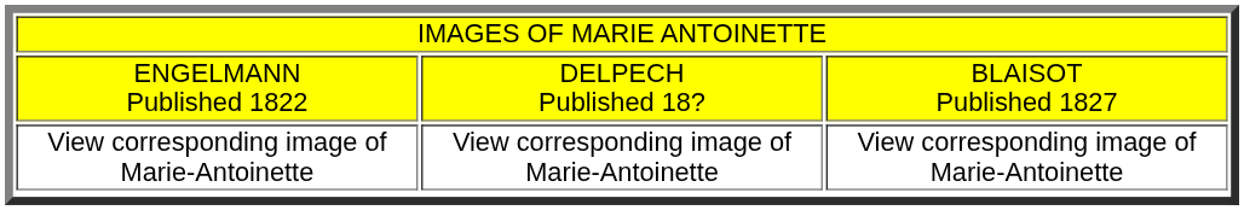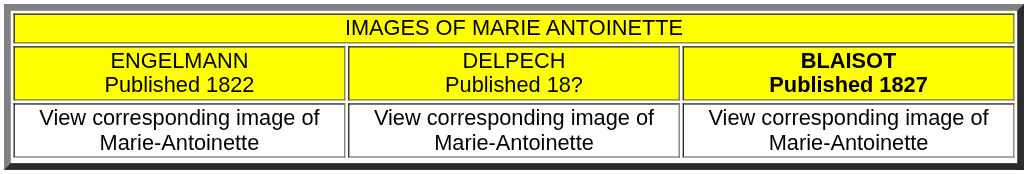ENGELMANN Published 1822 | column 3: normal -> bold
